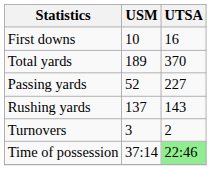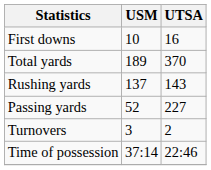rows swapped: Rushing yards <-> Passing yards
Time of possession | UTSA: lightgreen background -> no background
